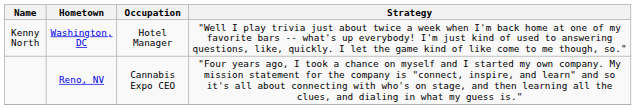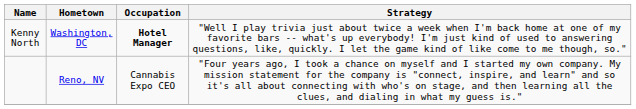Kenny North | Occupation: normal -> bold
